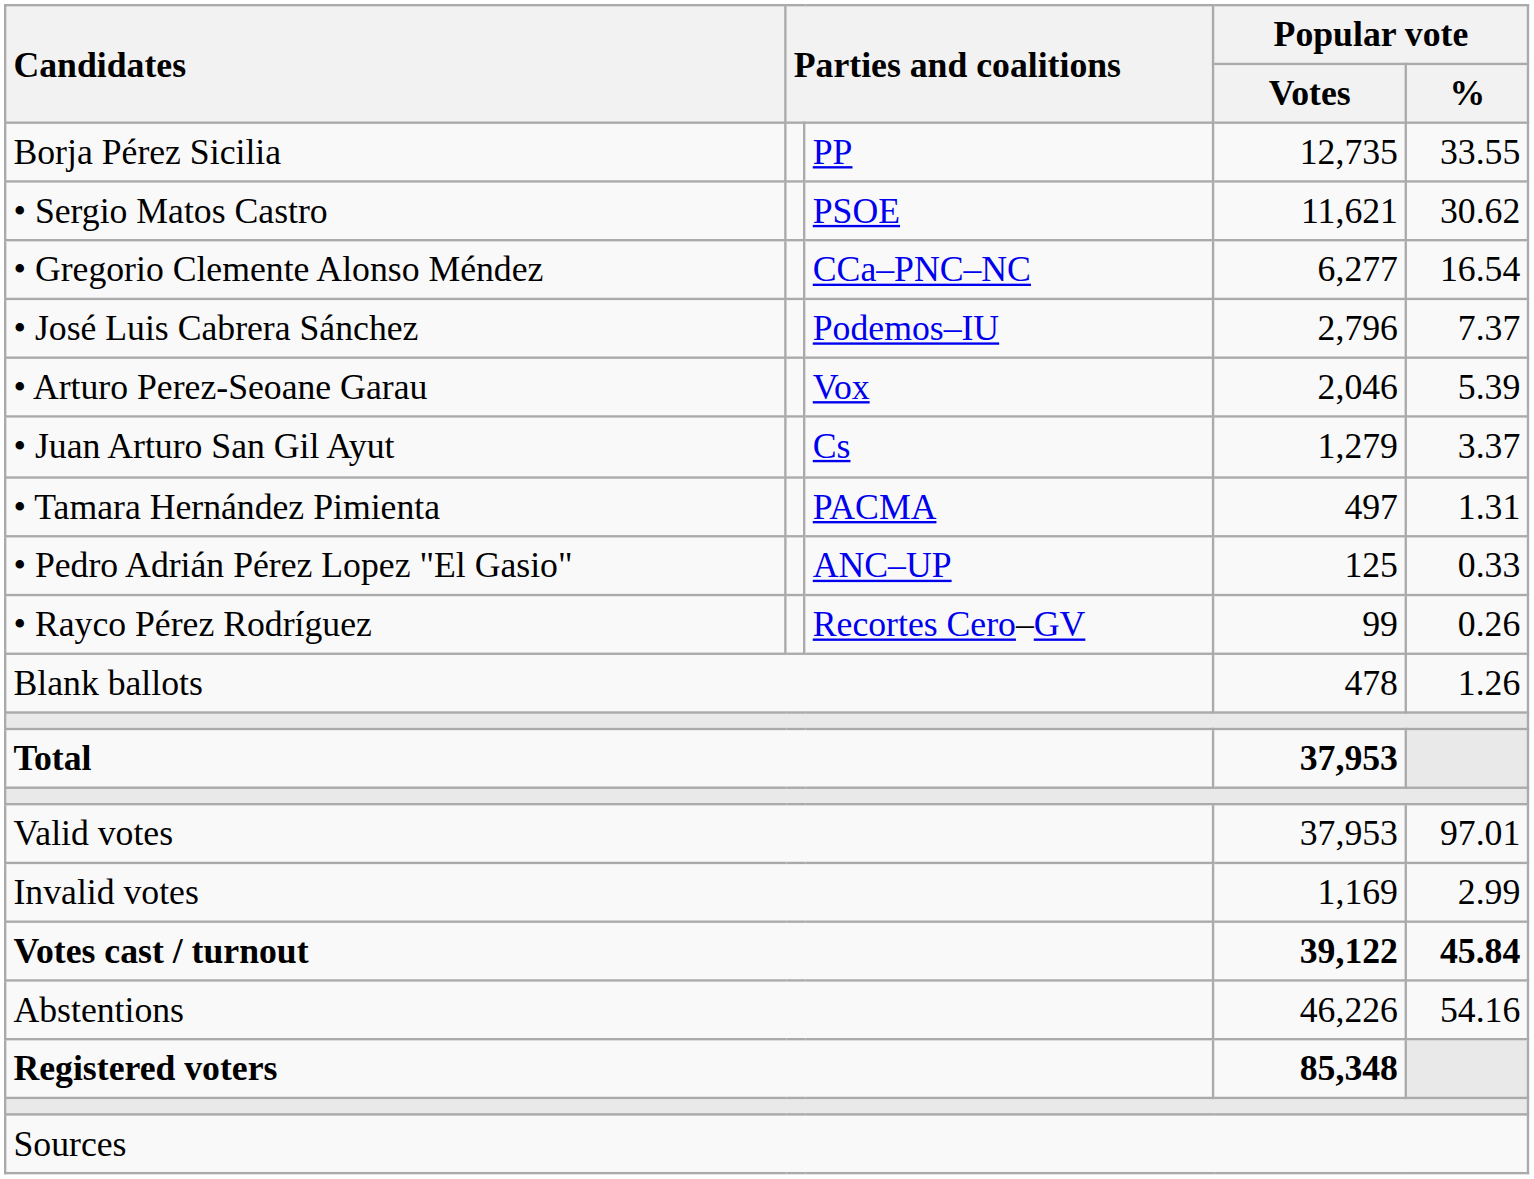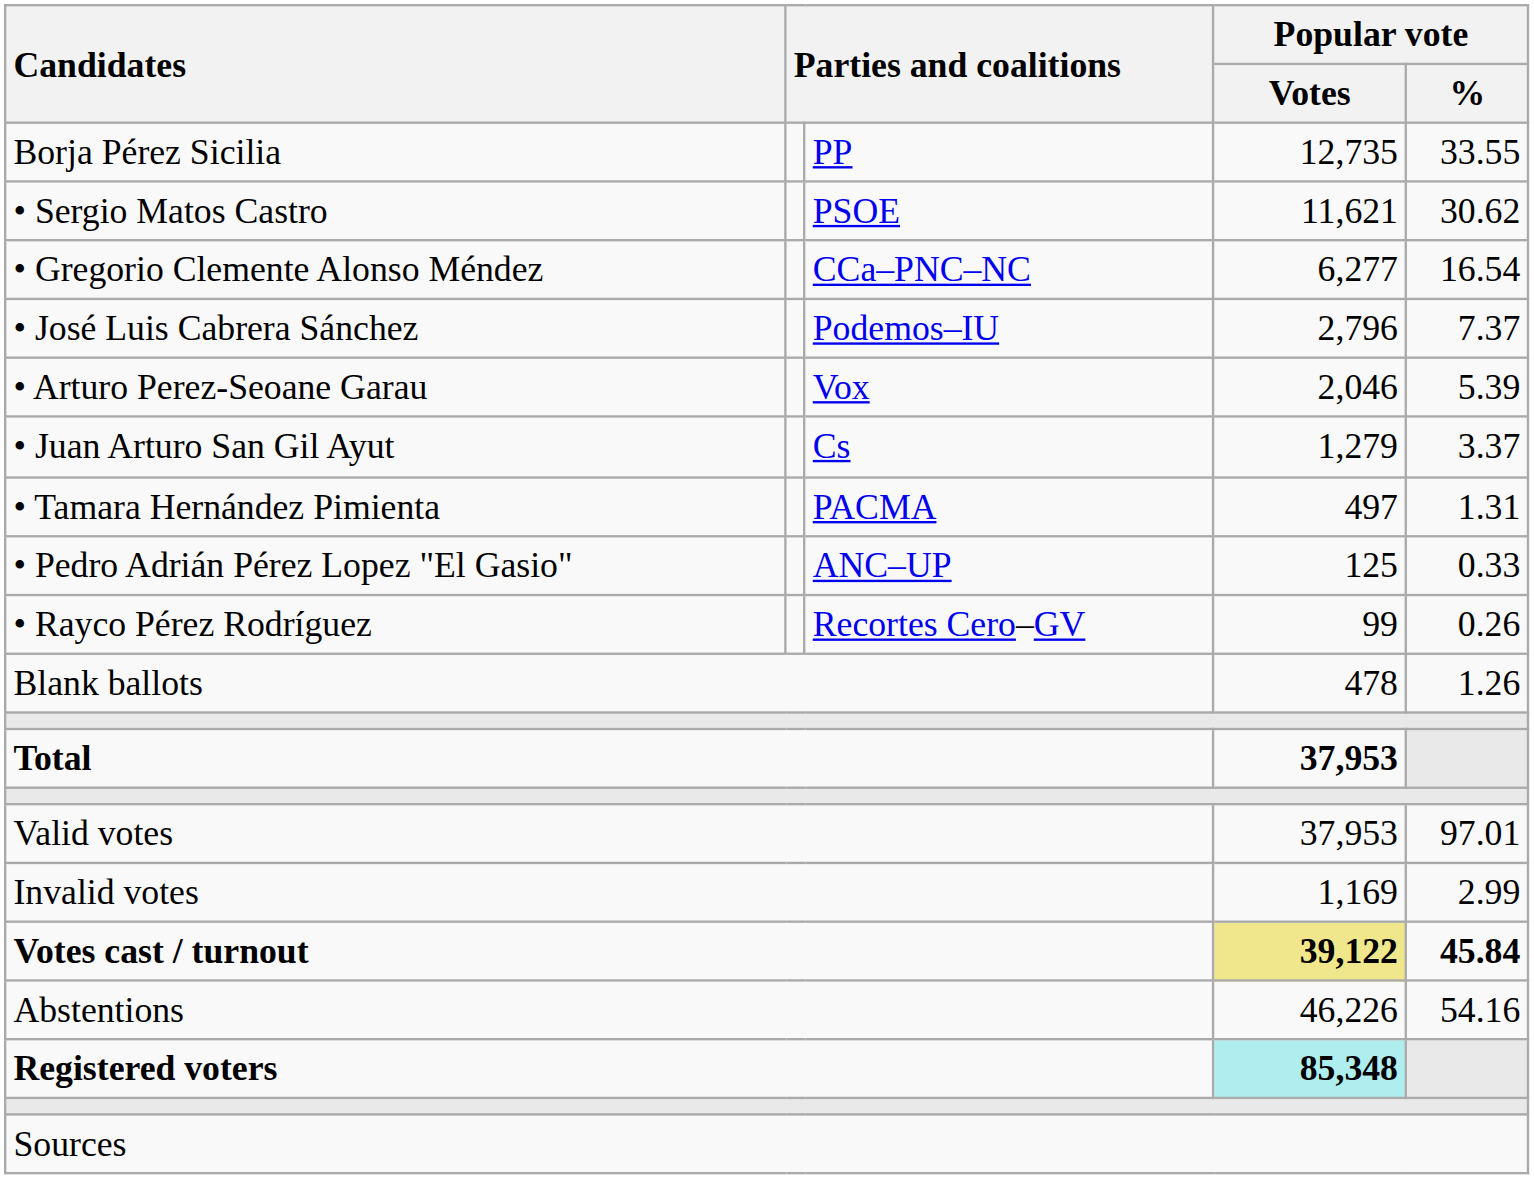Votes cast / turnout | Popular vote / Votes: no background -> khaki background
Registered voters | Popular vote / Votes: no background -> paleturquoise background
